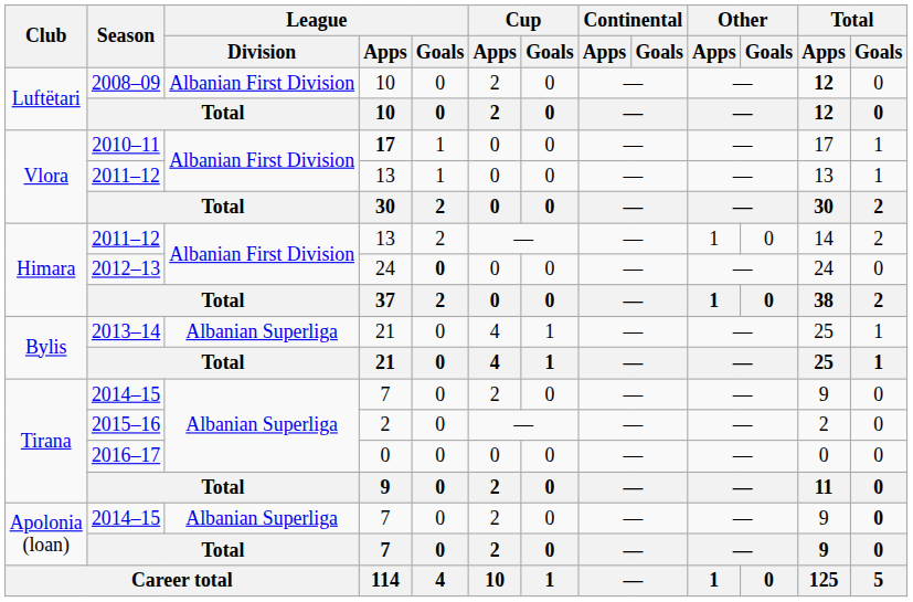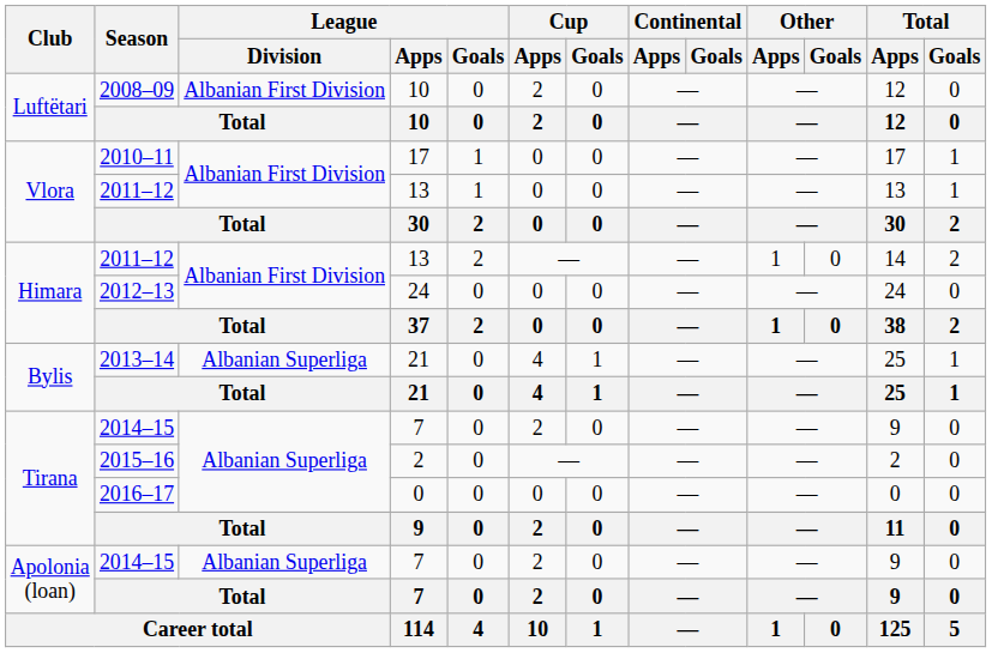2008–09 | Total / Apps: bold -> normal
2010–11 | League / Apps: bold -> normal
2012–13 | League / Goals: bold -> normal
Apolonia (loan) / 2014–15 | Total / Goals: bold -> normal
